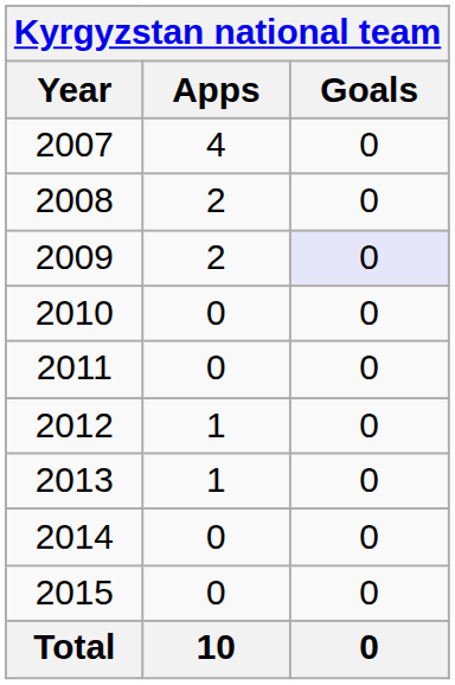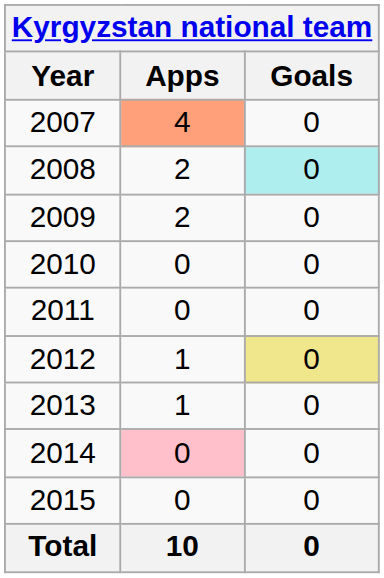2007 | Apps: no background -> lightsalmon background
2008 | Goals: no background -> paleturquoise background
2009 | Goals: lavender background -> no background
2012 | Goals: no background -> khaki background
2014 | Apps: no background -> pink background
